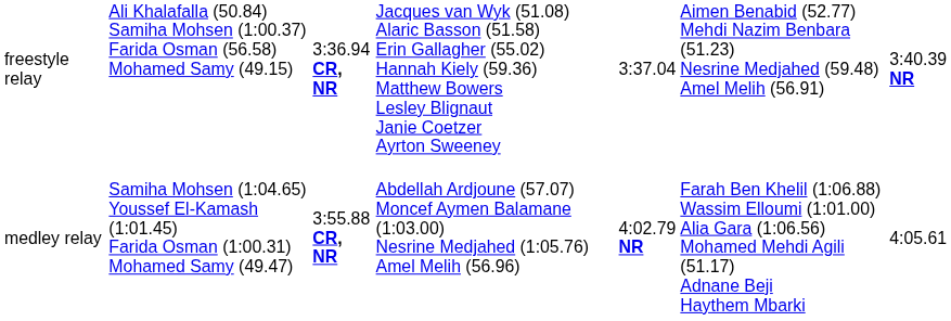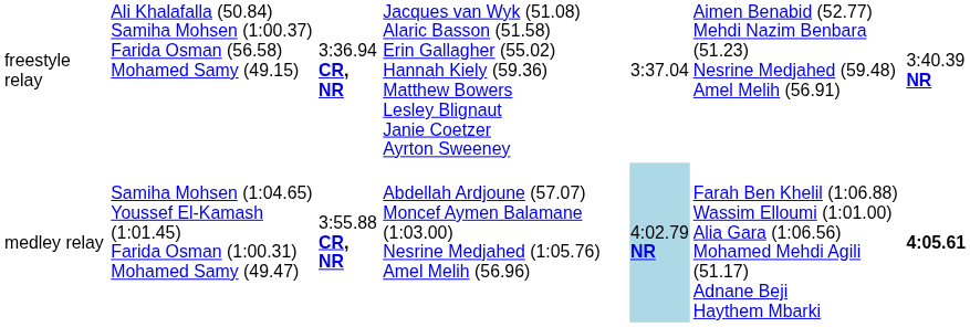medley relay | column 5: no background -> lightblue background
medley relay | column 7: normal -> bold
